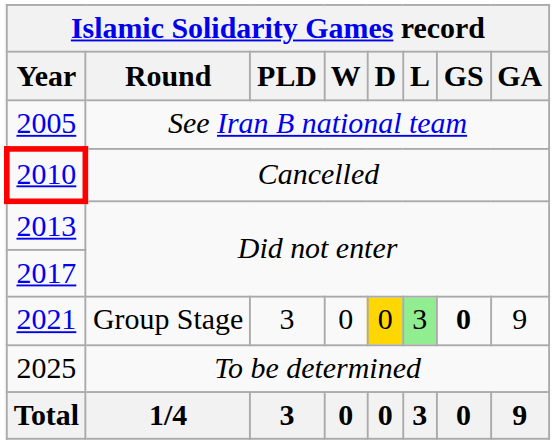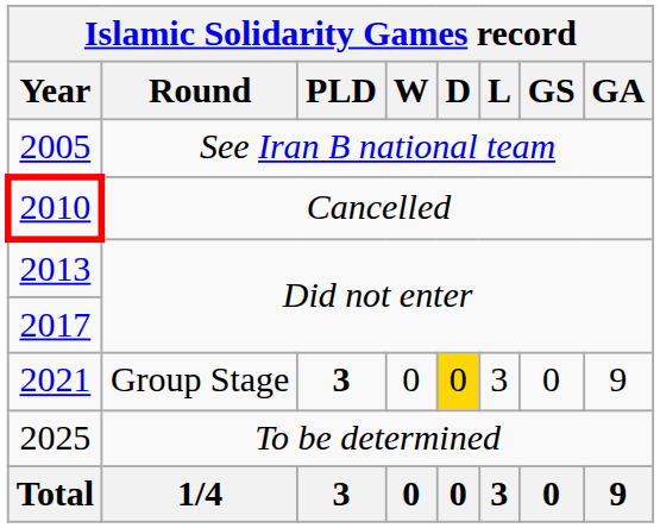2021 | Islamic Solidarity Games record / PLD: normal -> bold
2021 | Islamic Solidarity Games record / L: lightgreen background -> no background
2021 | Islamic Solidarity Games record / GS: bold -> normal
